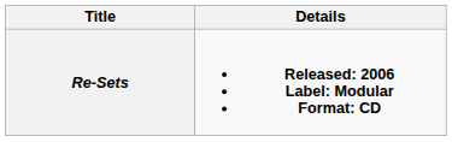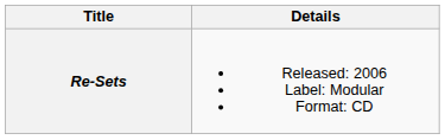Re-Sets | Details: bold -> normal
